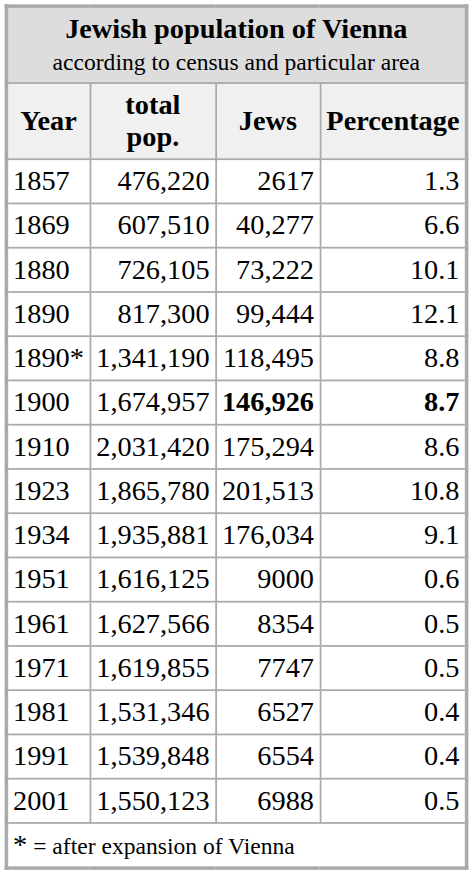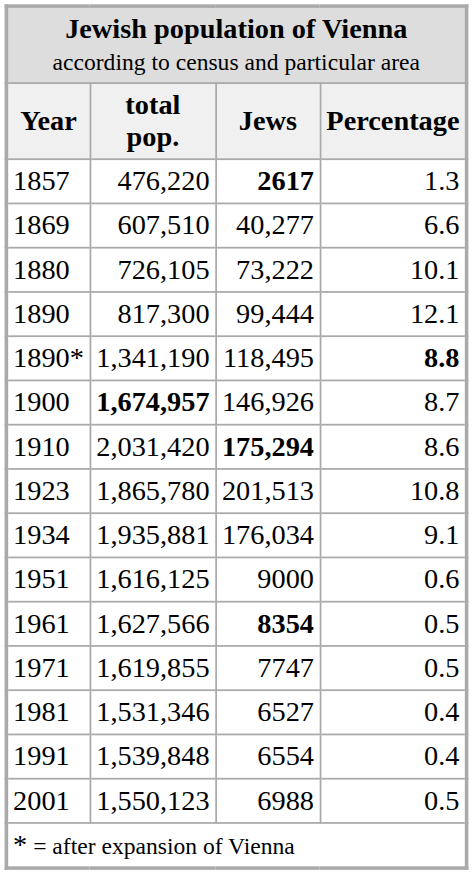1857 | column 3: normal -> bold
1890* | column 4: normal -> bold
1900 | column 2: normal -> bold
1900 | column 3: bold -> normal
1900 | column 4: bold -> normal
1910 | column 3: normal -> bold
1961 | column 3: normal -> bold
